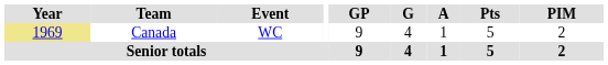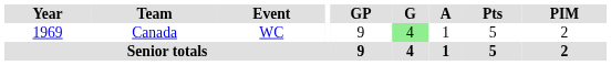Canada | Year: khaki background -> no background
Canada | G: no background -> lightgreen background
